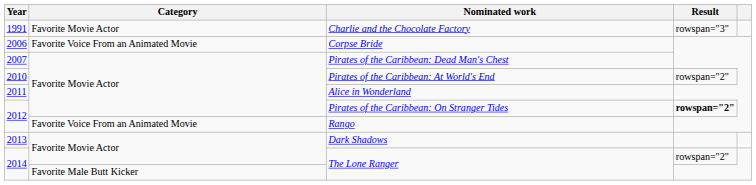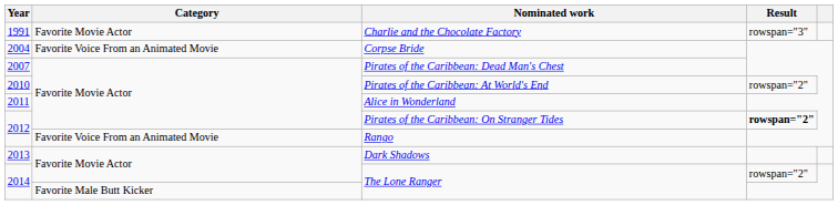Corpse Bride | Year: 2006 -> 2004
